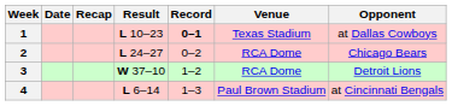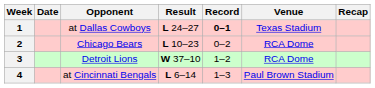columns swapped: Opponent <-> Recap
1 | Result: L 10–23 -> L 24–27
2 | Result: L 24–27 -> L 10–23
